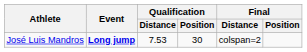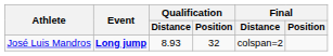José Luis Mandros | Qualification / Distance: 7.53 -> 8.93
José Luis Mandros | Qualification / Position: 30 -> 32
